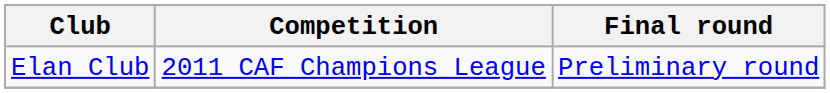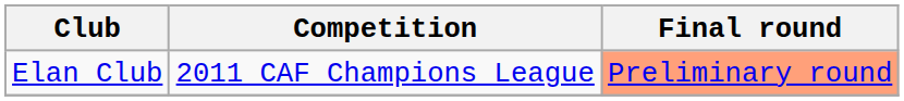Elan Club | Final round: no background -> lightsalmon background
